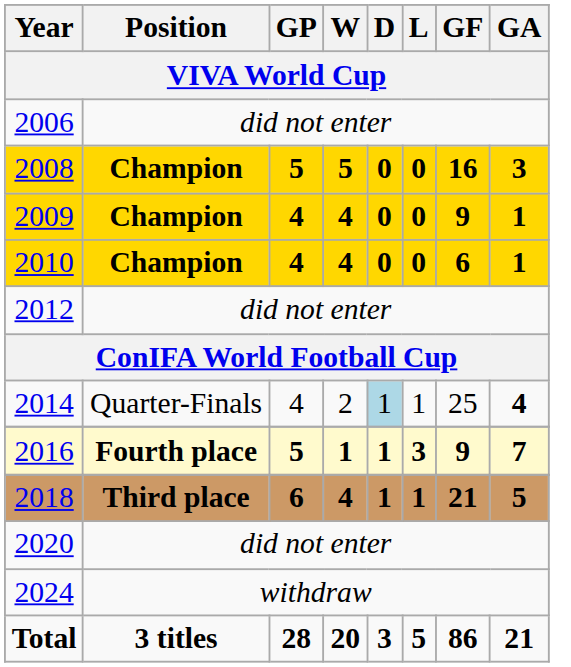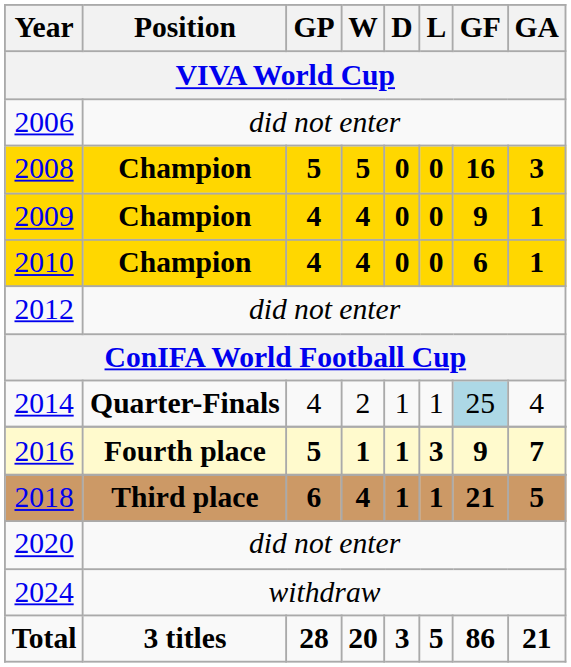2014 | Position: normal -> bold
2014 | D: lightblue background -> no background
2014 | GF: no background -> lightblue background
2014 | GA: bold -> normal
